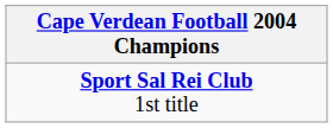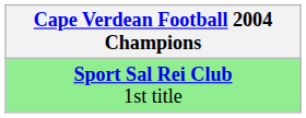row 2 | column 1: no background -> lightgreen background
